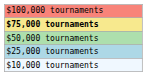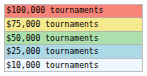row 2 | column 1: bold -> normal
